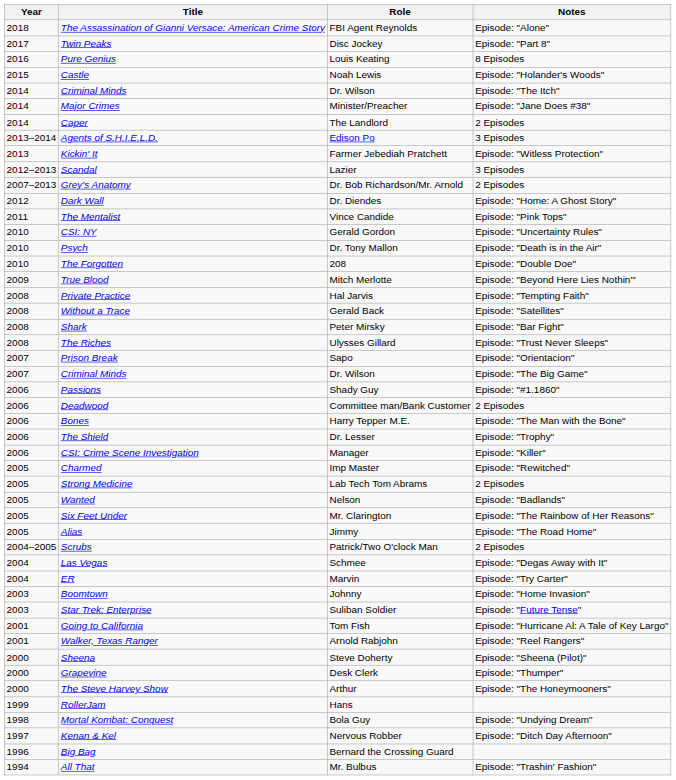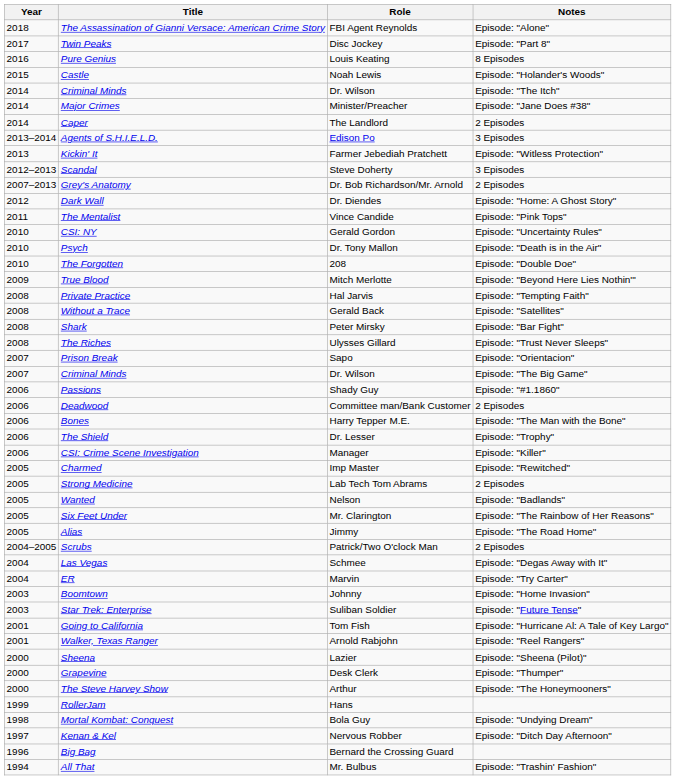Scandal | Role: Lazier -> Steve Doherty
Sheena | Role: Steve Doherty -> Lazier
